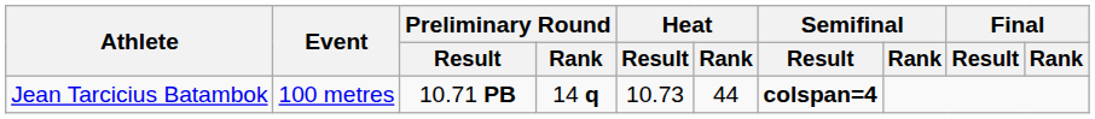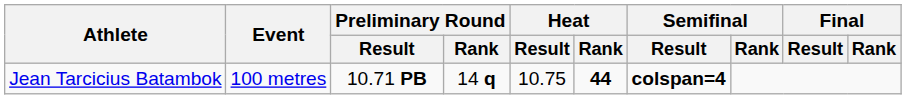Jean Tarcicius Batambok | Heat / Result: 10.73 -> 10.75
Jean Tarcicius Batambok | Heat / Rank: normal -> bold
